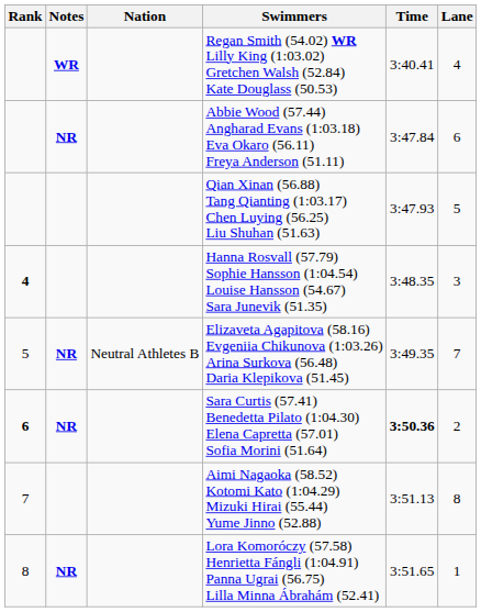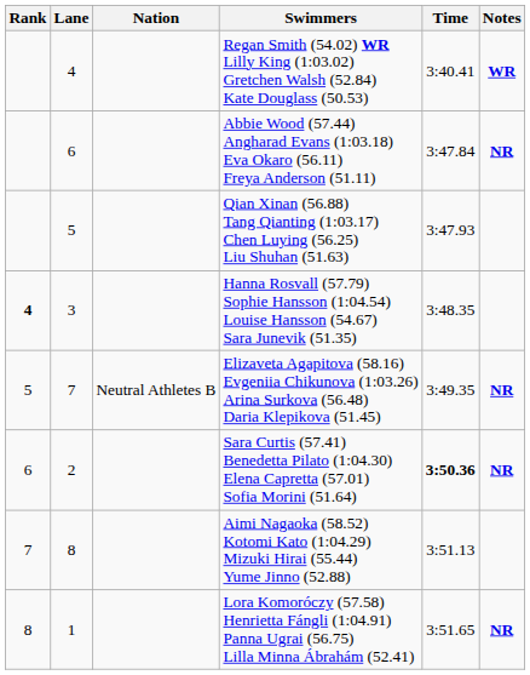columns swapped: Lane <-> Notes
row 7 | Rank: bold -> normal
